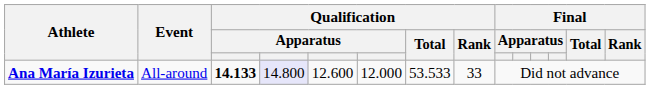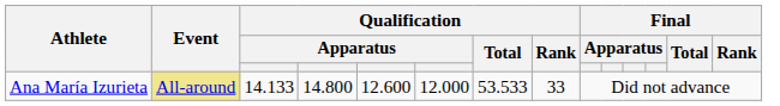row 4 | Athlete: bold -> normal
row 4 | Event: no background -> khaki background
row 4 | column 3: bold -> normal
row 4 | column 4: lavender background -> no background
